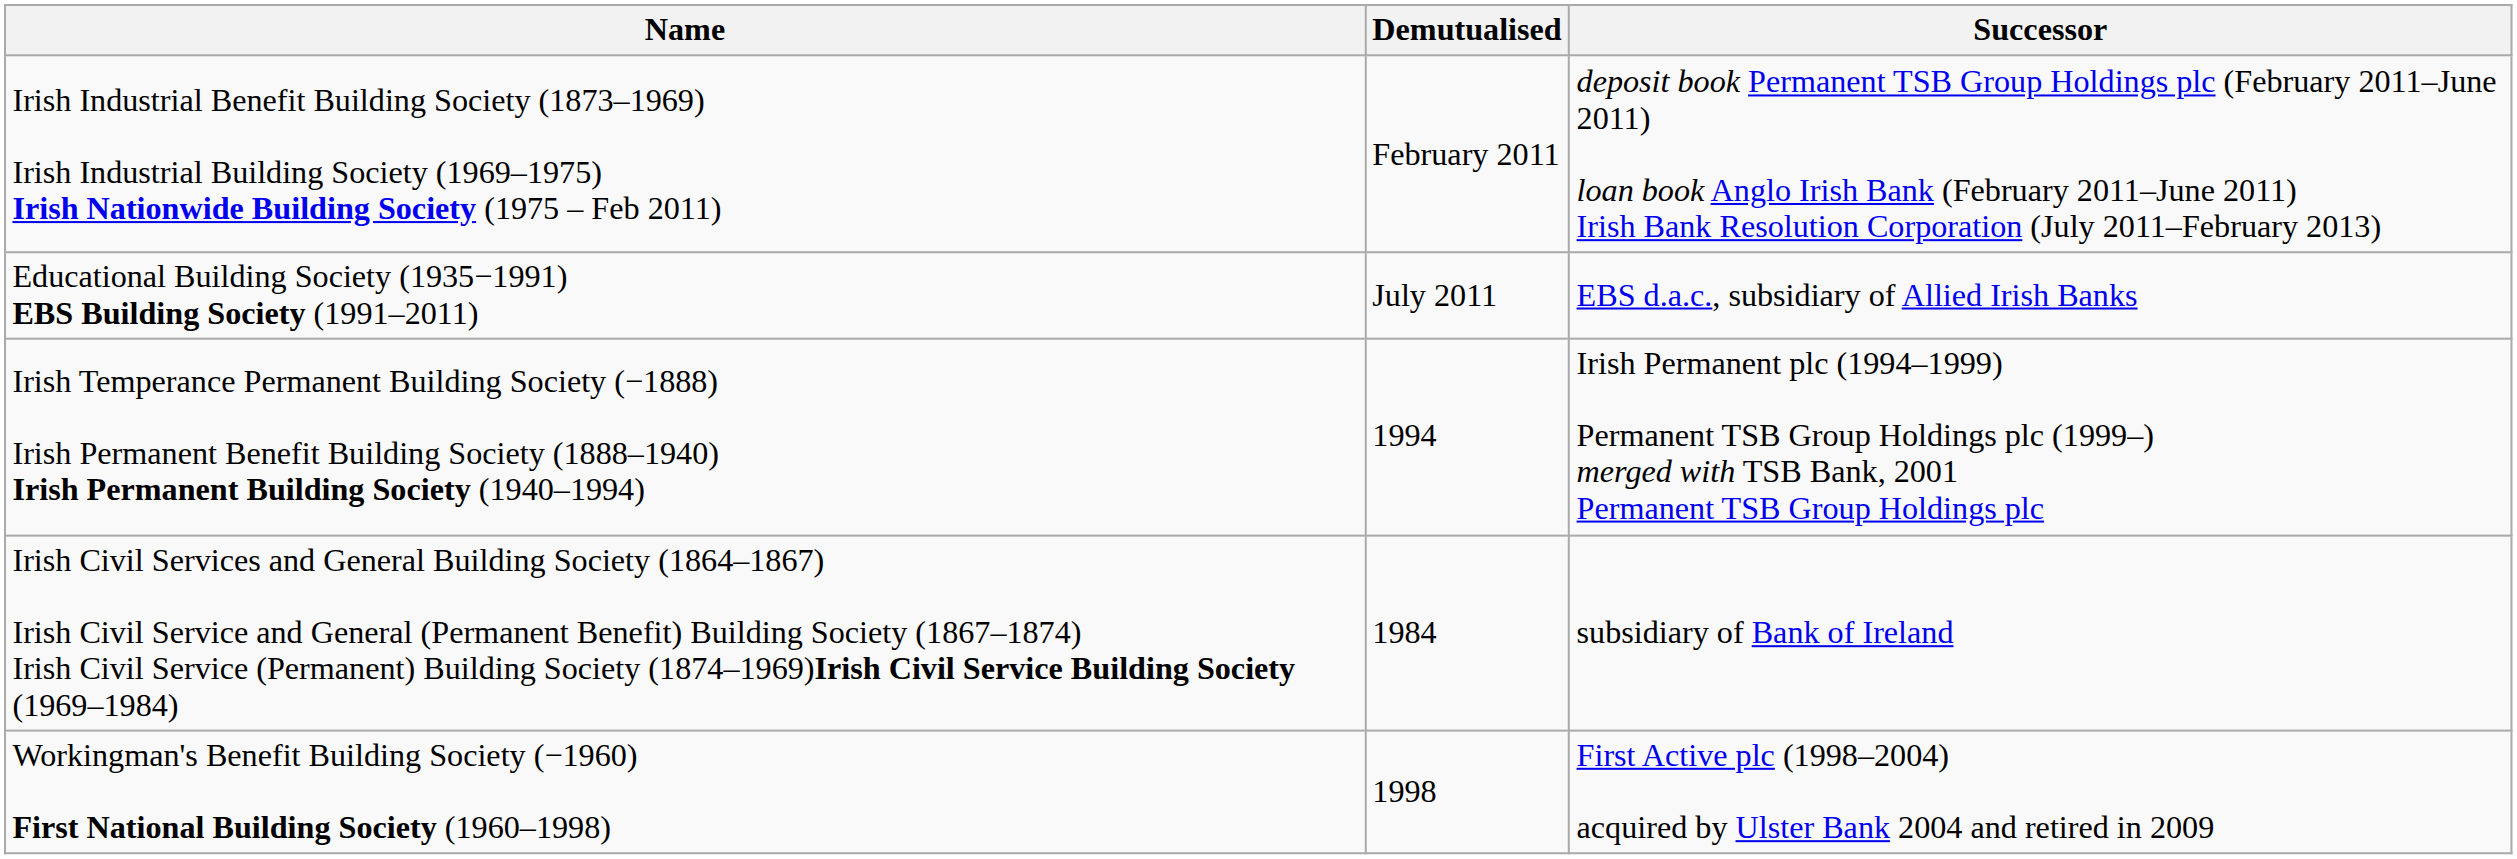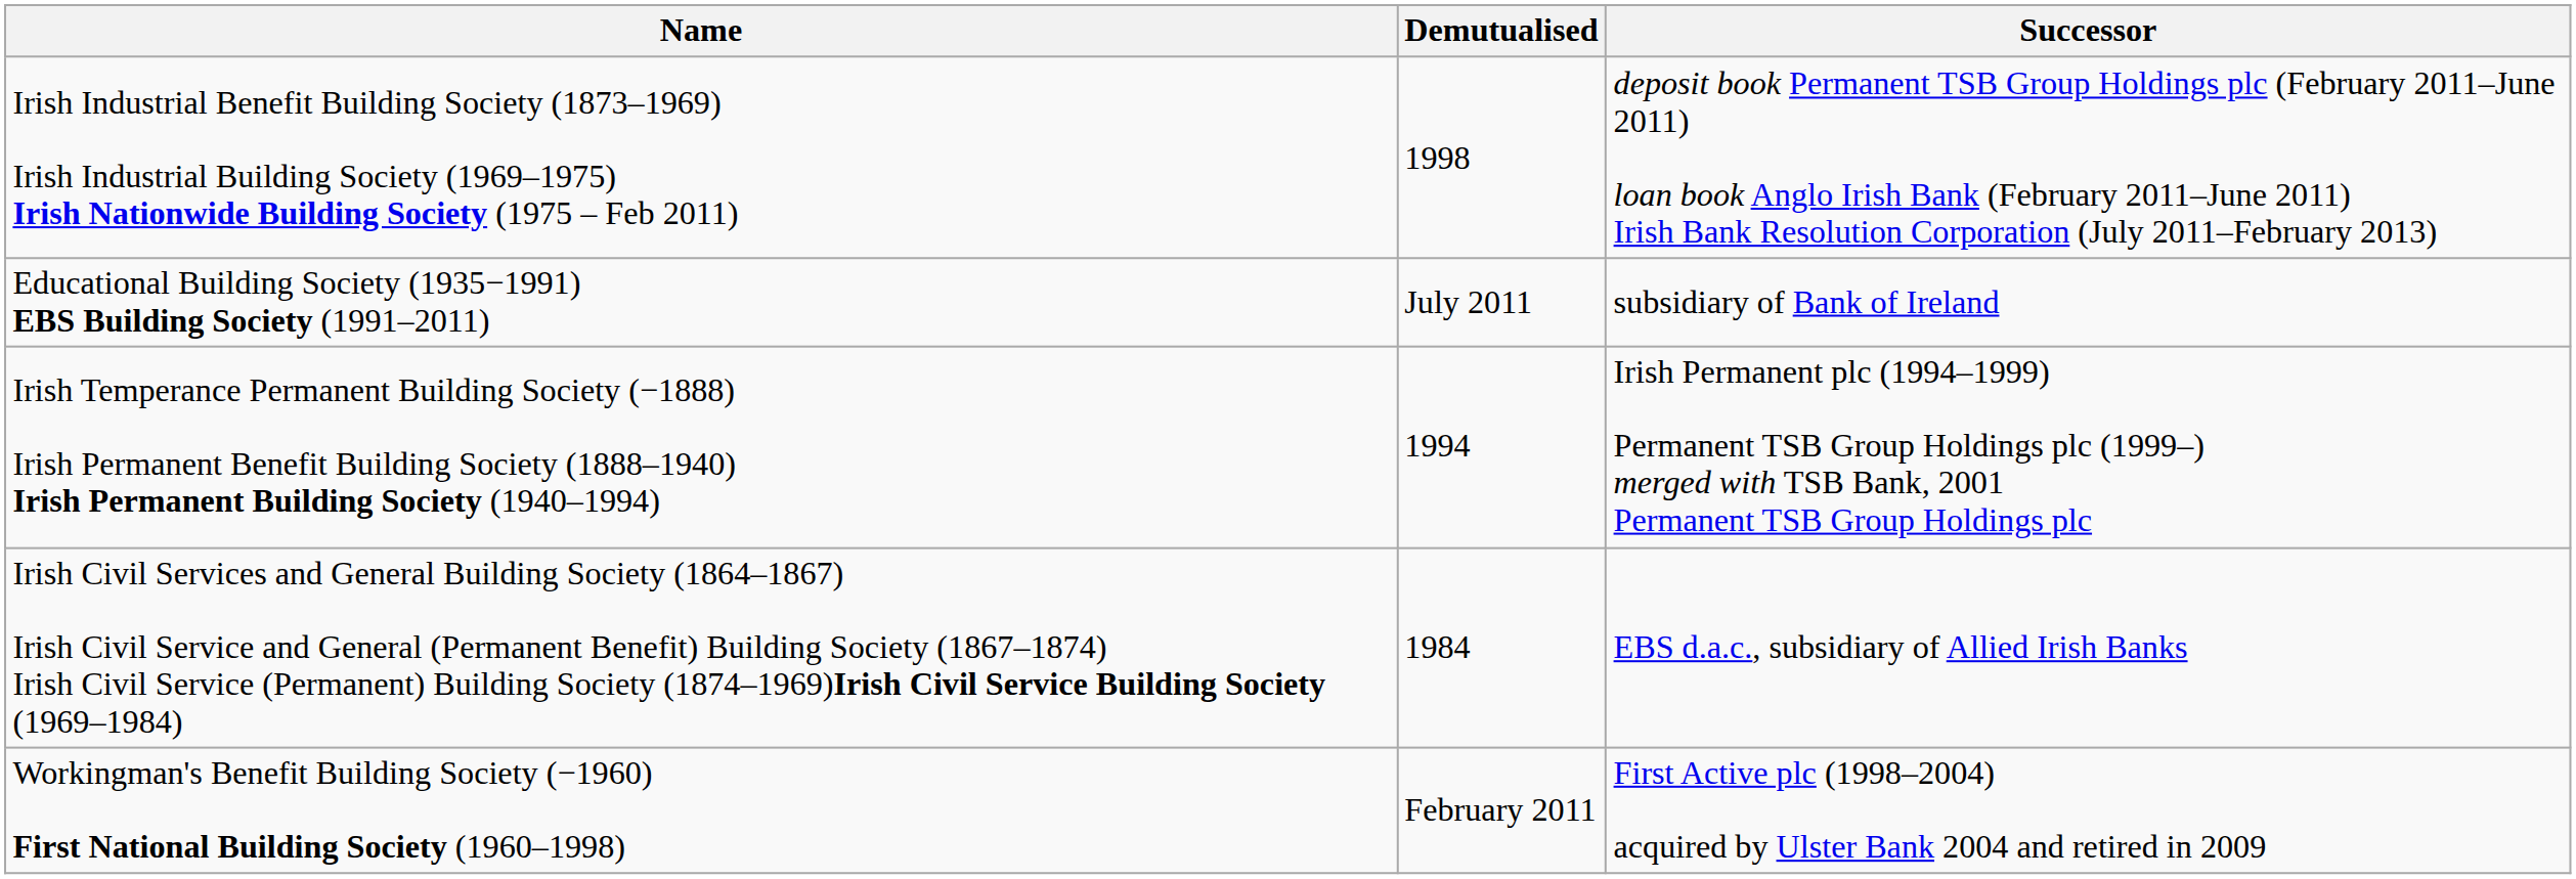row 2 | Demutualised: February 2011 -> 1998
row 3 | Successor: EBS d.a.c., subsidiary of Allied Irish Banks -> subsidiary of Bank of Ireland
row 5 | Successor: subsidiary of Bank of Ireland -> EBS d.a.c., subsidiary of Allied Irish Banks
row 6 | Demutualised: 1998 -> February 2011
